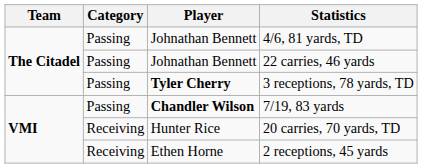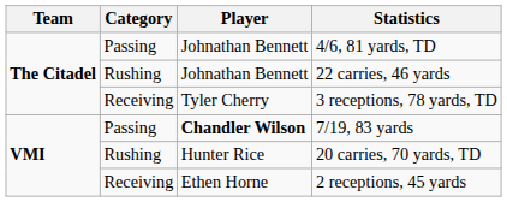22 carries, 46 yards | Category: Passing -> Rushing
3 receptions, 78 yards, TD | Category: Passing -> Receiving
3 receptions, 78 yards, TD | Player: bold -> normal
20 carries, 70 yards, TD | Category: Receiving -> Rushing
